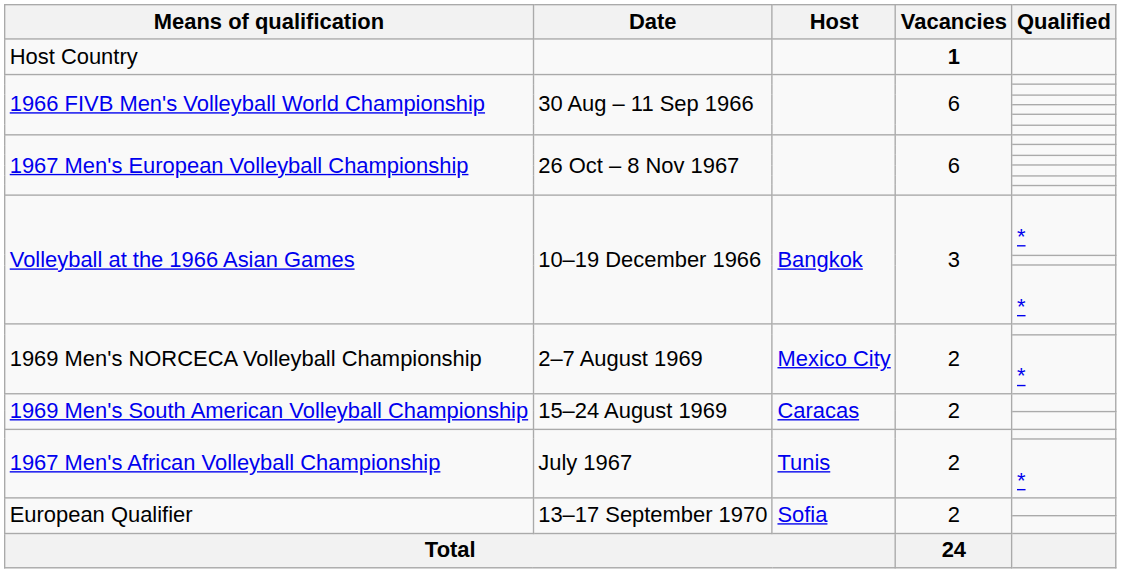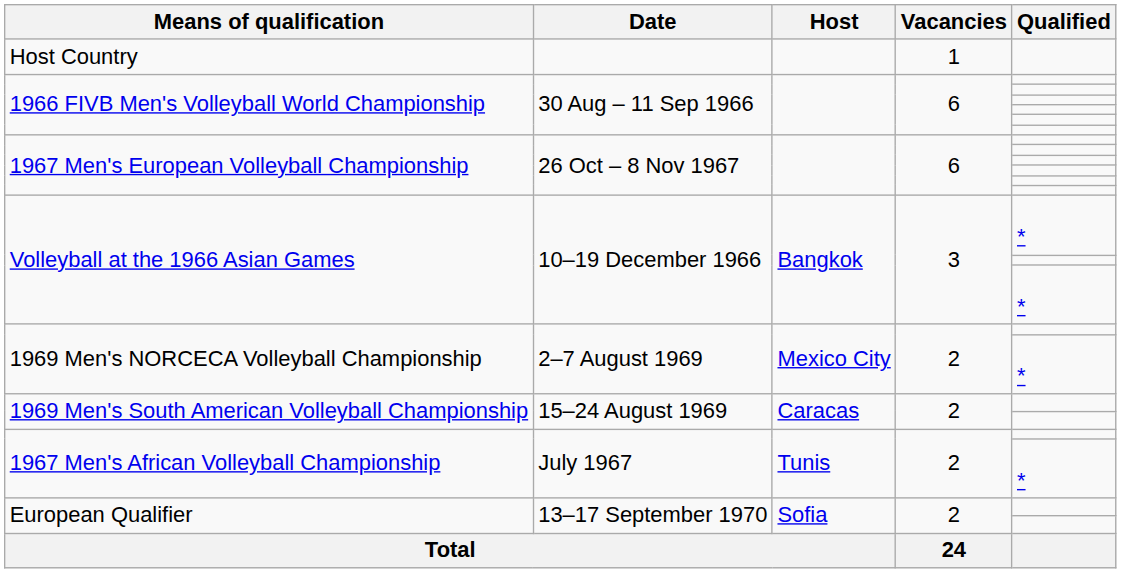Host Country | Vacancies: bold -> normal
